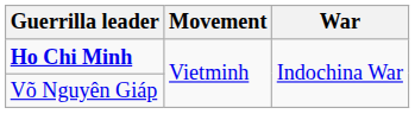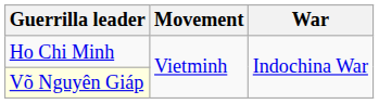Ho Chi Minh | Guerrilla leader: bold -> normal
Võ Nguyên Giáp | Guerrilla leader: no background -> lightyellow background
